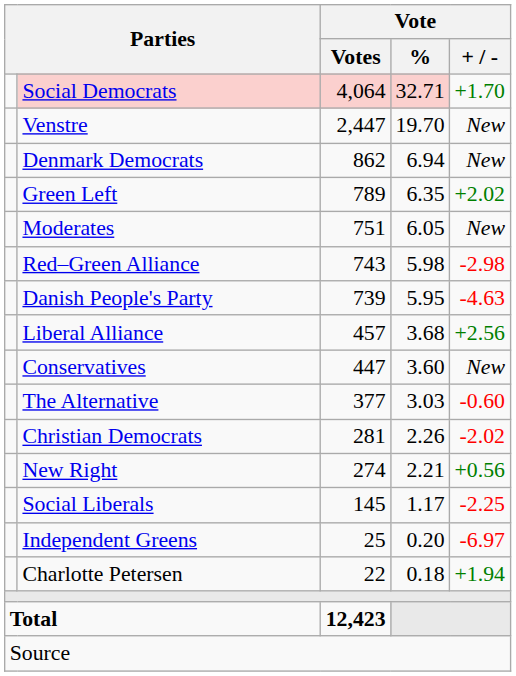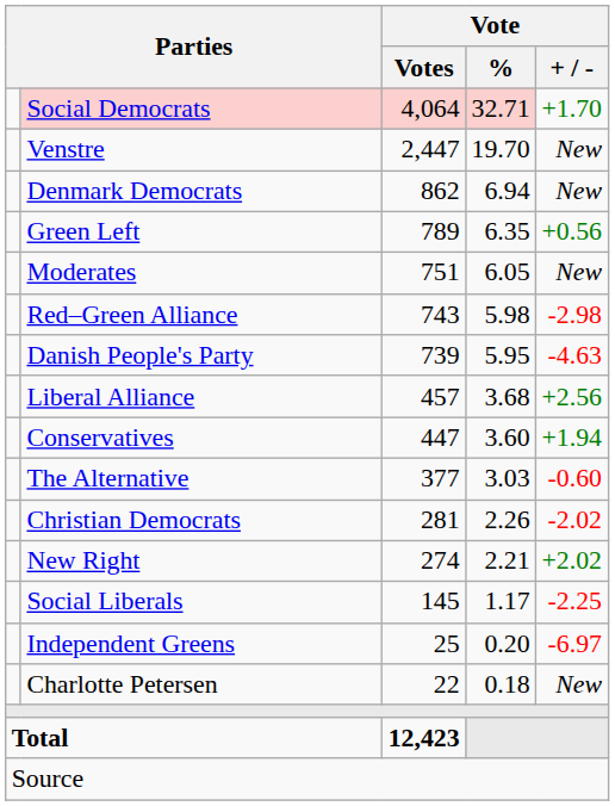Green Left | Vote / + / -: +2.02 -> +0.56
Conservatives | Vote / + / -: New -> +1.94
New Right | Vote / + / -: +0.56 -> +2.02
Charlotte Petersen | Vote / + / -: +1.94 -> New
